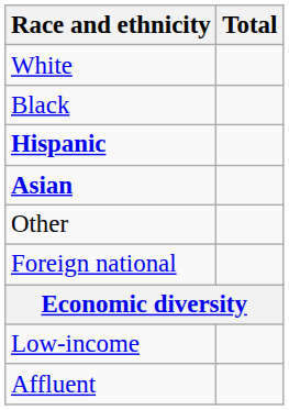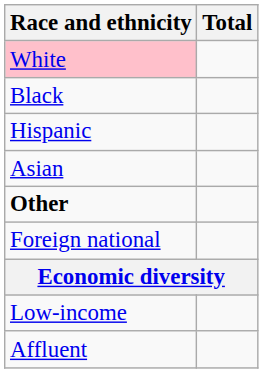White | Race and ethnicity: no background -> pink background
Hispanic | Race and ethnicity: bold -> normal
Asian | Race and ethnicity: bold -> normal
Other | Race and ethnicity: normal -> bold
